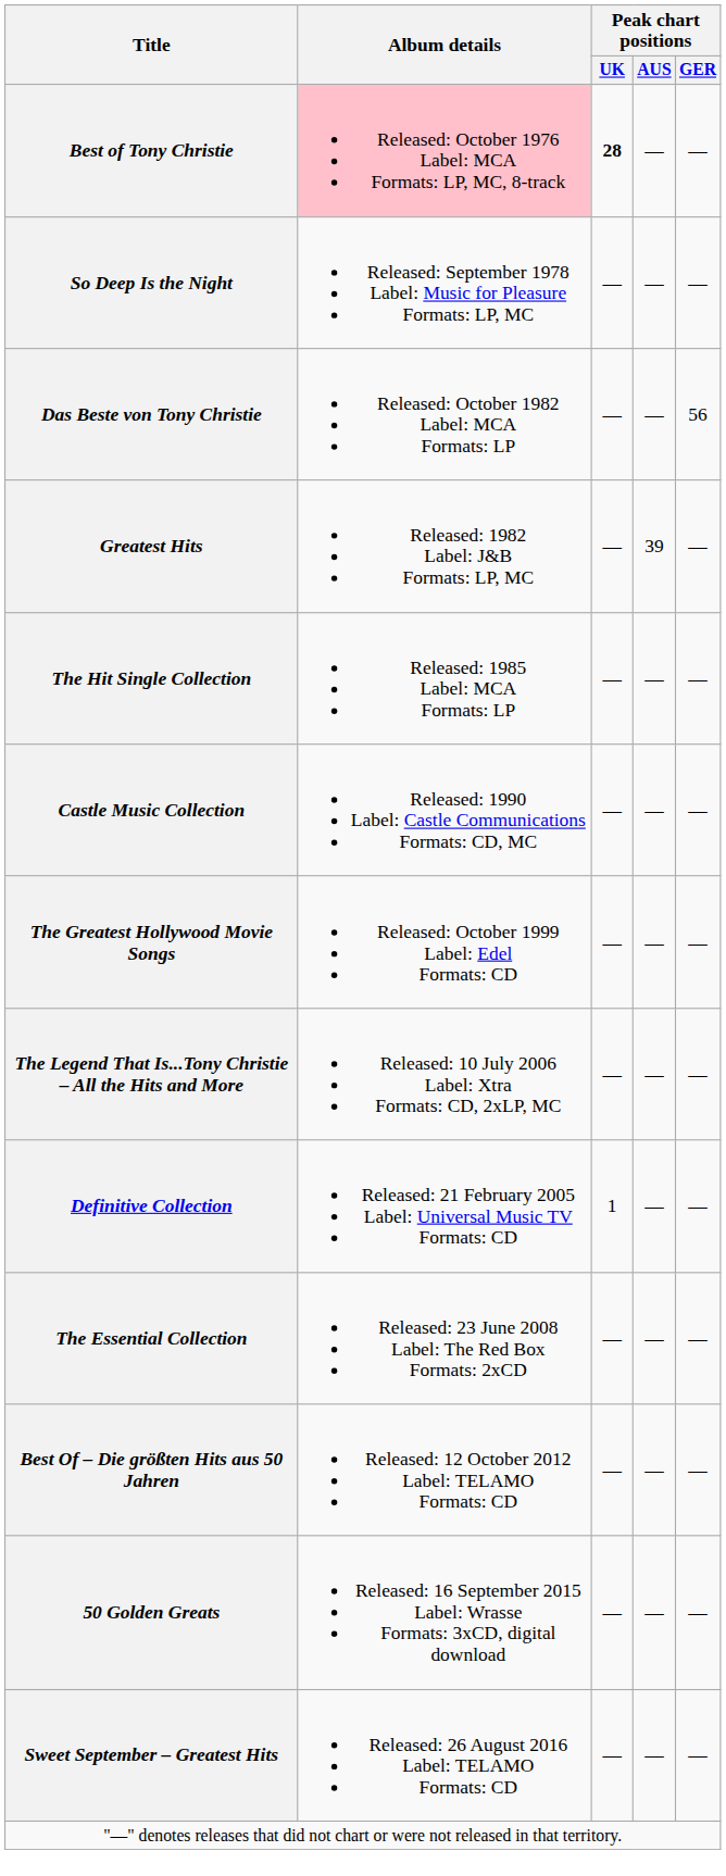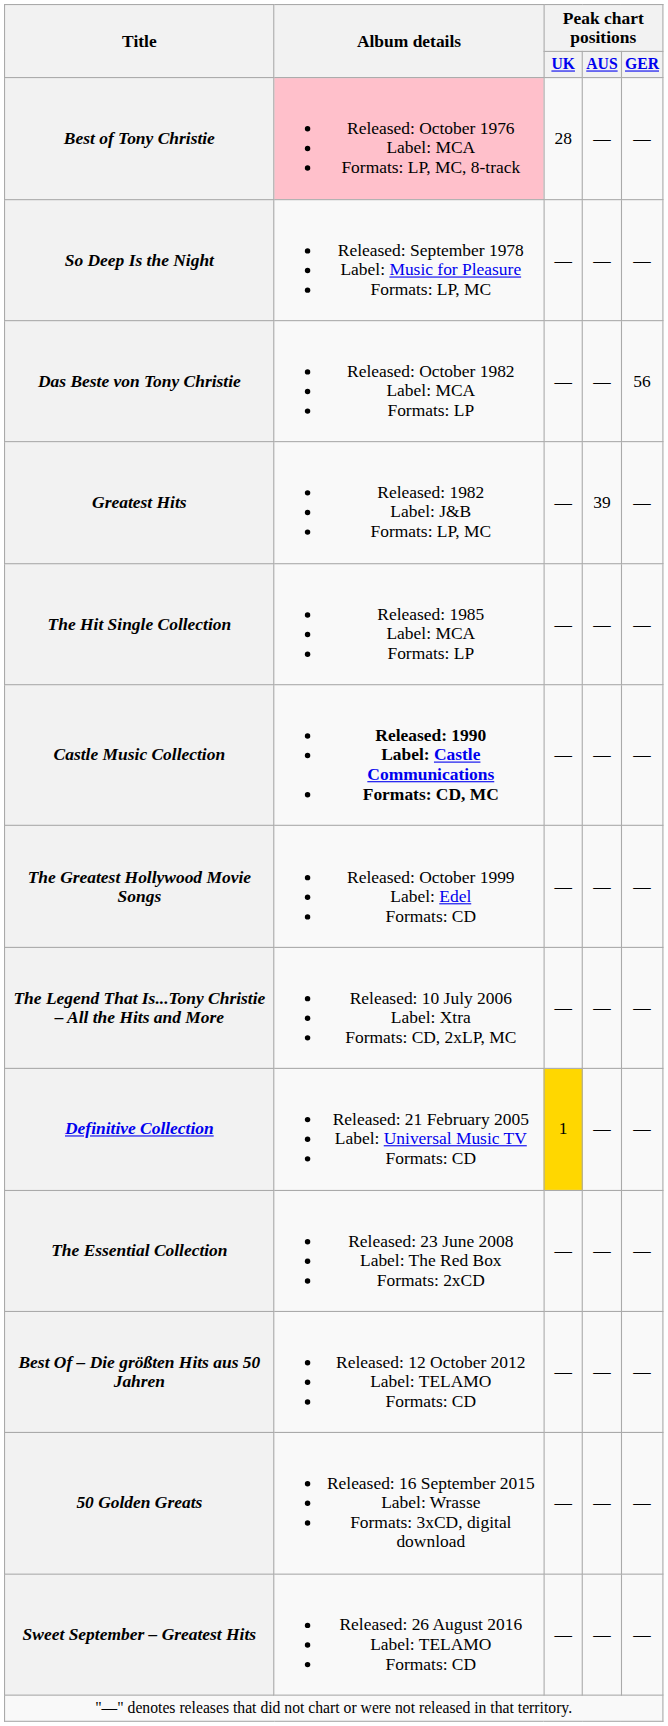Best of Tony Christie | Peak chart positions / UK: bold -> normal
Castle Music Collection | Album details: normal -> bold
Definitive Collection | Peak chart positions / UK: no background -> gold background
